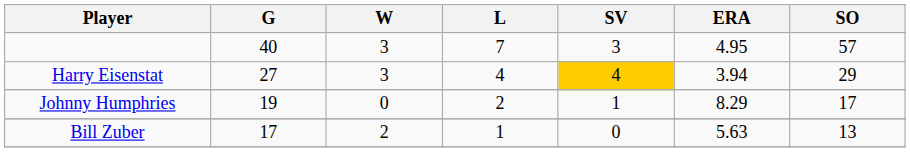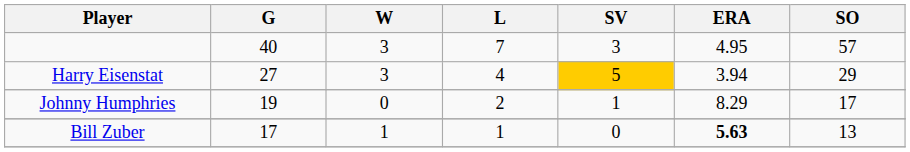Harry Eisenstat | SV: 4 -> 5
Bill Zuber | W: 2 -> 1
Bill Zuber | ERA: normal -> bold
